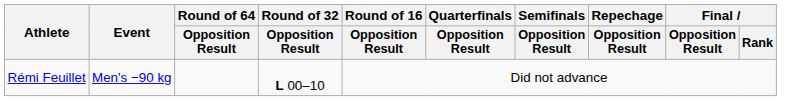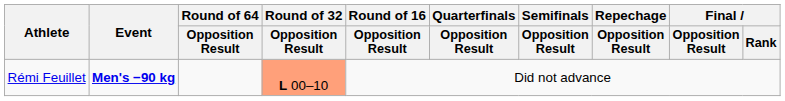Rémi Feuillet | Event: normal -> bold
Rémi Feuillet | Round of 32 / Opposition Result: no background -> lightsalmon background
